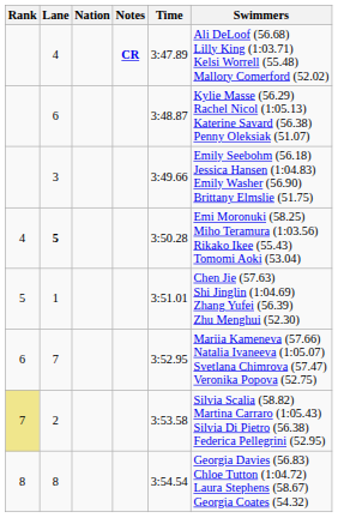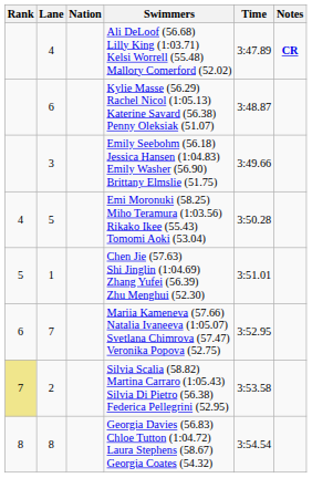columns swapped: Swimmers <-> Notes
row 5 | Lane: bold -> normal
